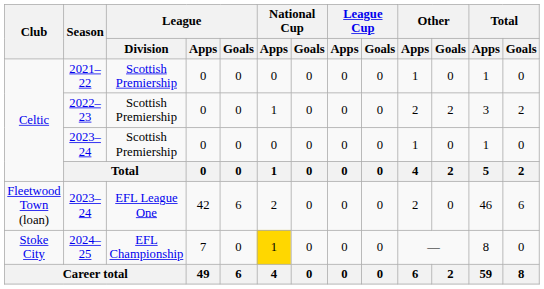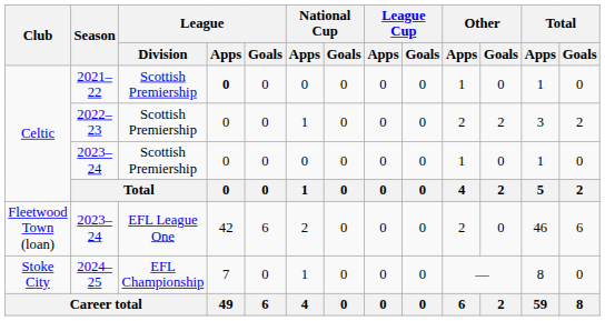2021–22 | League / Apps: normal -> bold
2024–25 | National Cup / Apps: gold background -> no background
